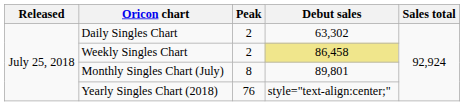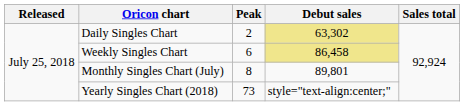Daily Singles Chart | Debut sales: no background -> khaki background
Weekly Singles Chart | Peak: 2 -> 6
Yearly Singles Chart (2018) | Peak: 76 -> 73
